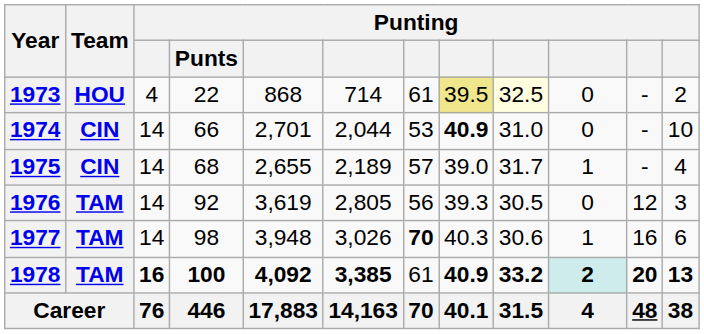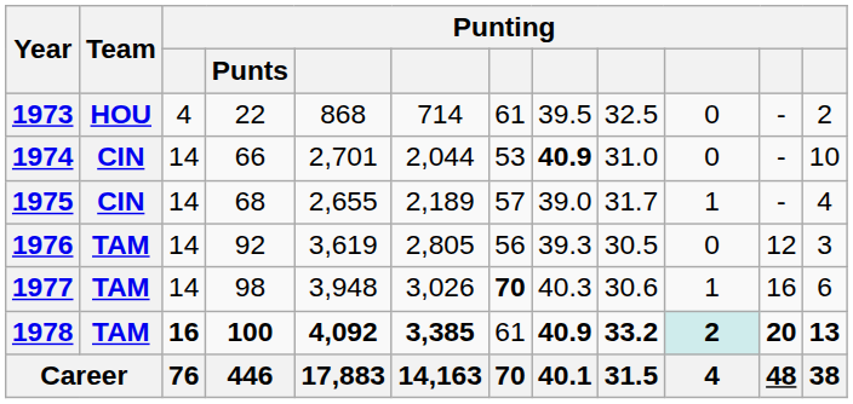1973 | column 8: khaki background -> no background
1973 | column 9: lightyellow background -> no background
